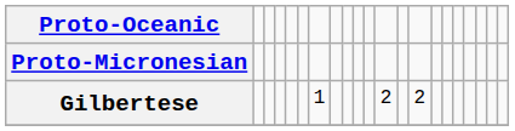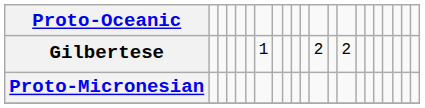rows swapped: Proto-Micronesian <-> Gilbertese
